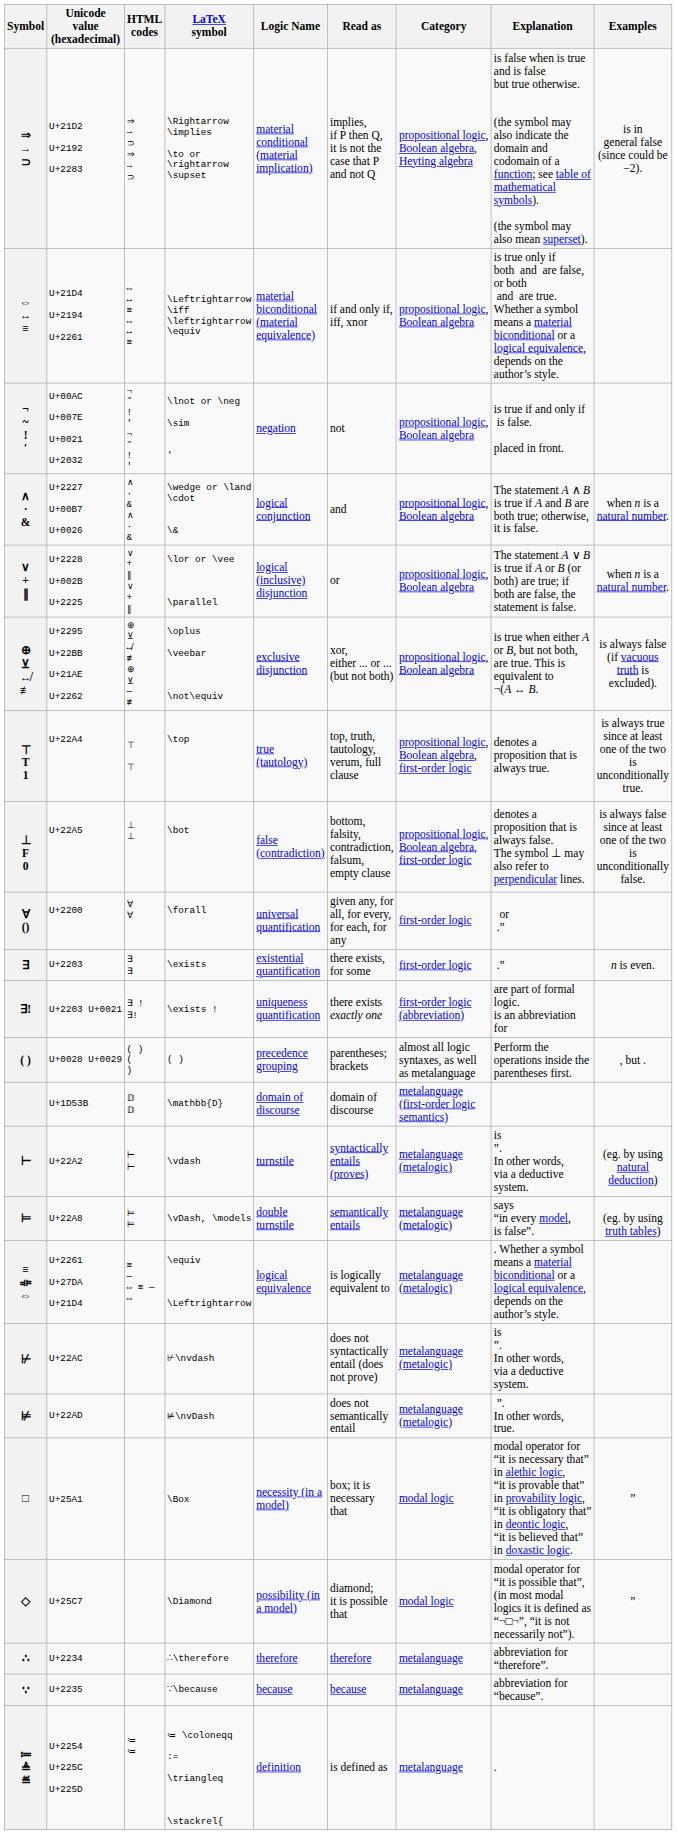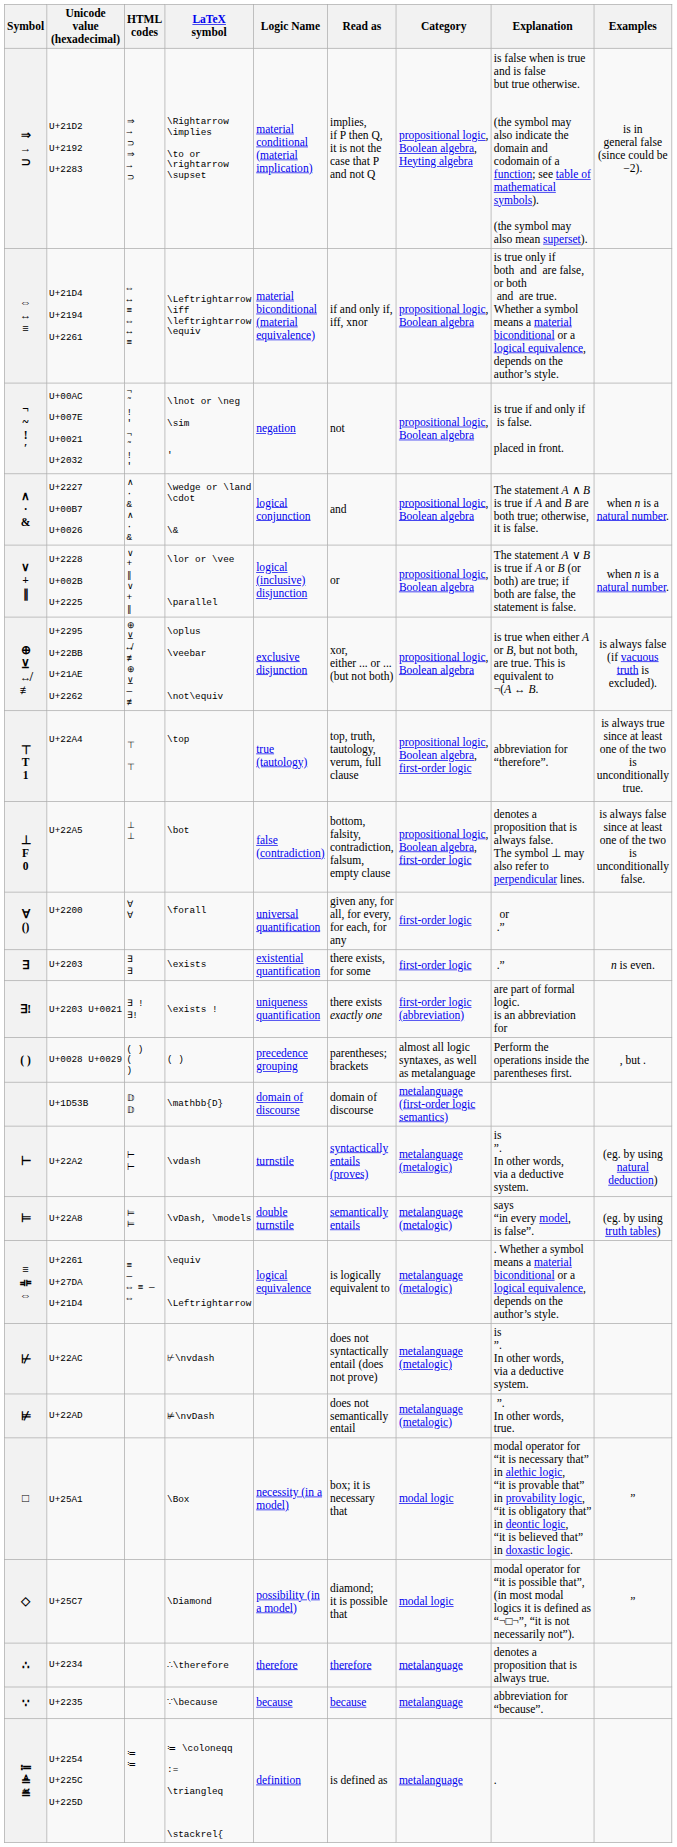U+22A4 | Explanation: denotes a proposition that is always true. -> abbreviation for “therefore”.
U+2234 | Explanation: abbreviation for “therefore”. -> denotes a proposition that is always true.
